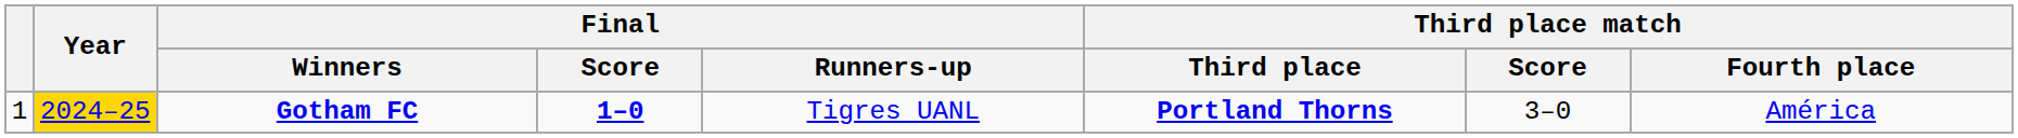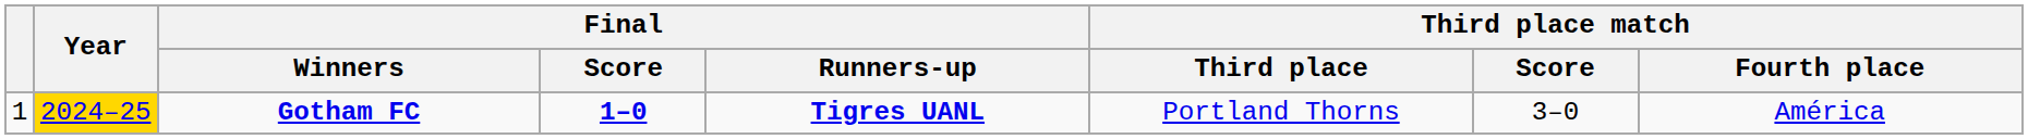Gotham FC | Final / Runners-up: normal -> bold
Gotham FC | Third place match / Third place: bold -> normal
